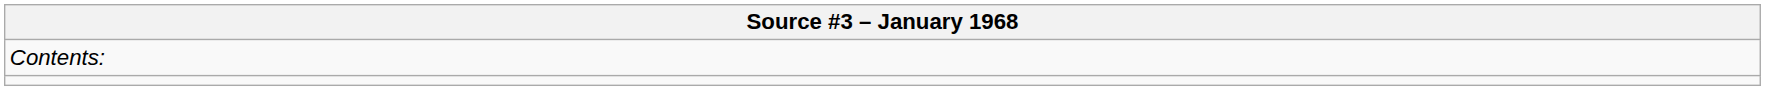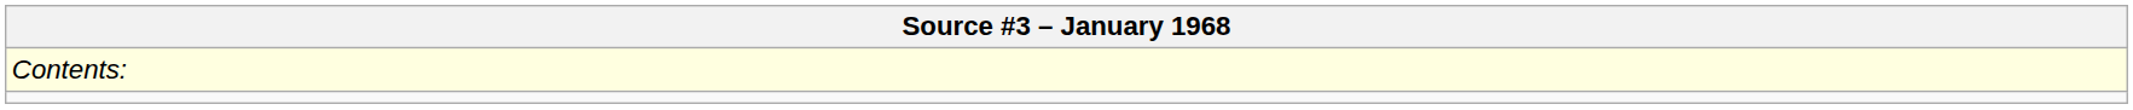row 2 | column 1: no background -> lightyellow background
